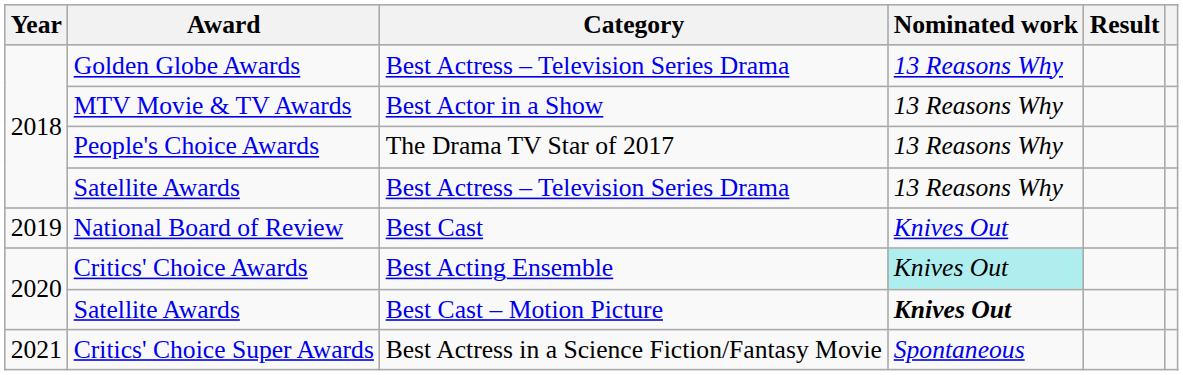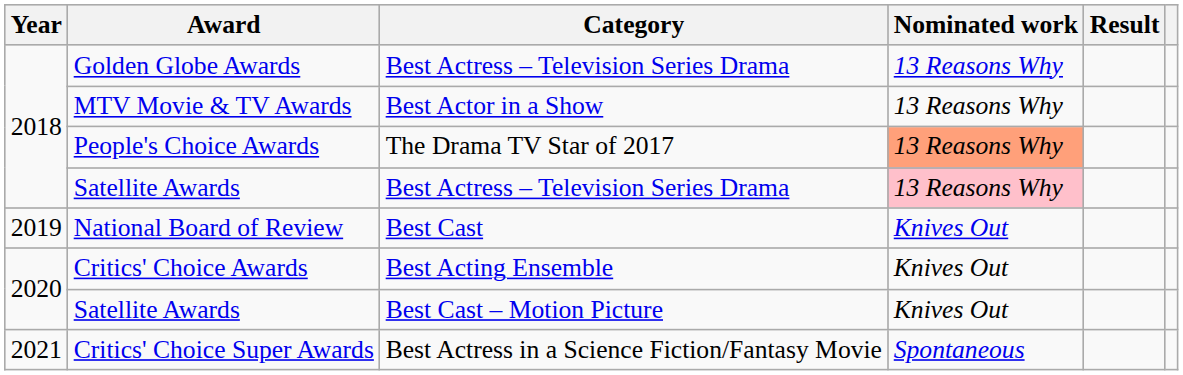People's Choice Awards | Nominated work: no background -> lightsalmon background
Satellite Awards / Best Actress – Television Series Drama | Nominated work: no background -> pink background
Critics' Choice Awards | Nominated work: paleturquoise background -> no background
Satellite Awards / Best Cast – Motion Picture | Nominated work: bold -> normal
